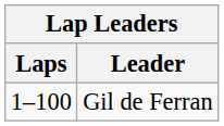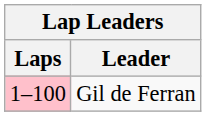Gil de Ferran | Laps: no background -> pink background
